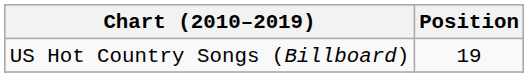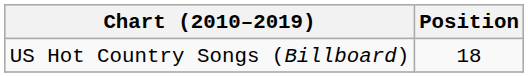US Hot Country Songs (Billboard) | Position: 19 -> 18
